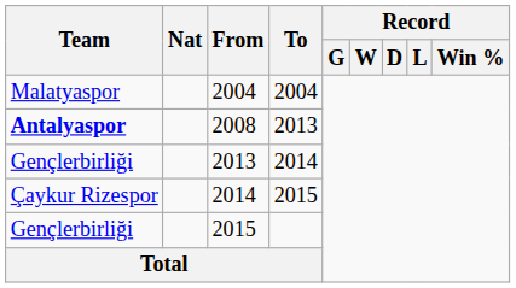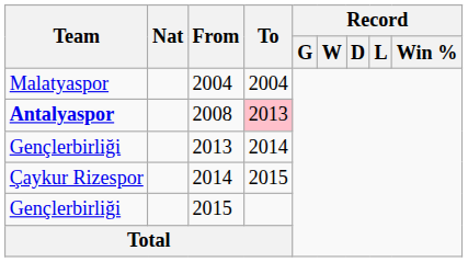2008 | To: no background -> pink background
